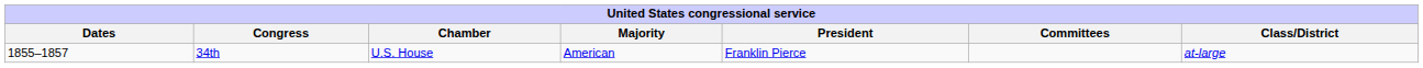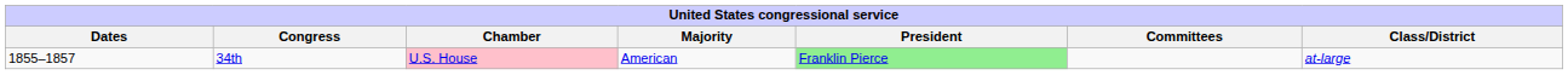34th | Chamber: no background -> pink background
34th | President: no background -> lightgreen background
